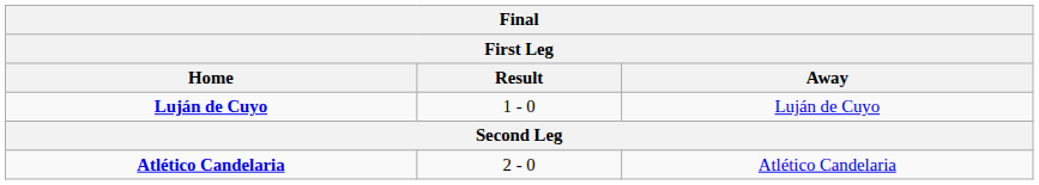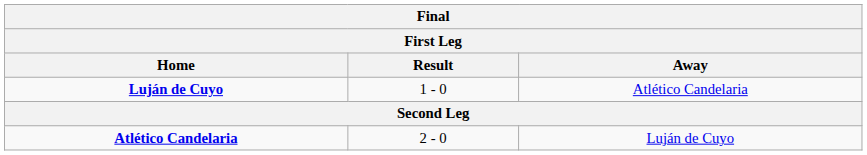row 4 | Away: Luján de Cuyo -> Atlético Candelaria
row 6 | Away: Atlético Candelaria -> Luján de Cuyo
